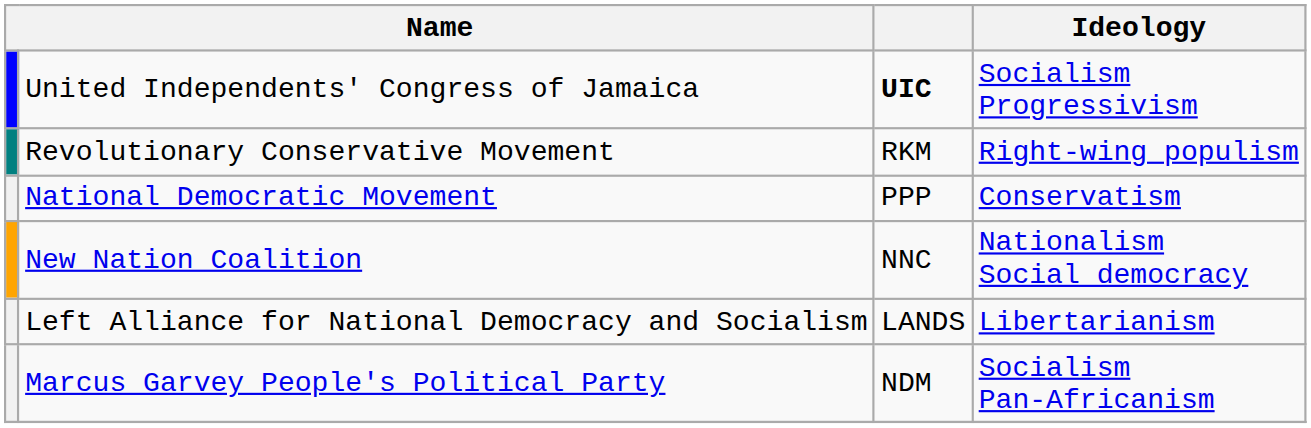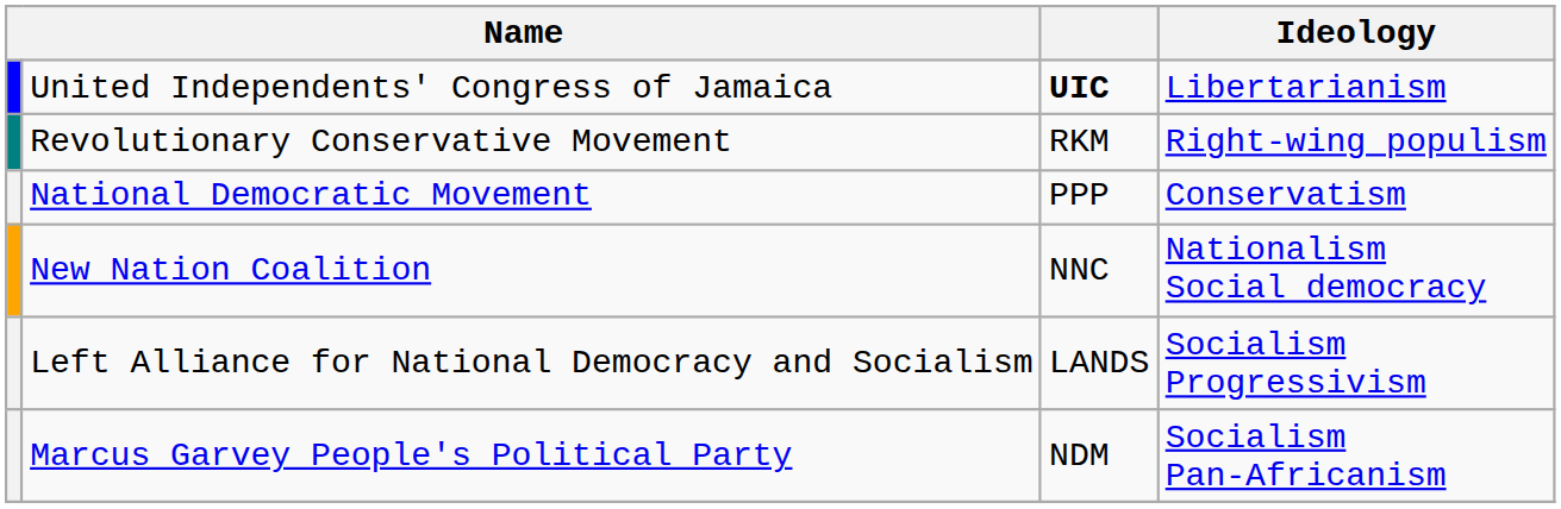United Independents' Congress of Jamaica | Ideology: Socialism Progressivism -> Libertarianism
Left Alliance for National Democracy and Socialism | Ideology: Libertarianism -> Socialism Progressivism
